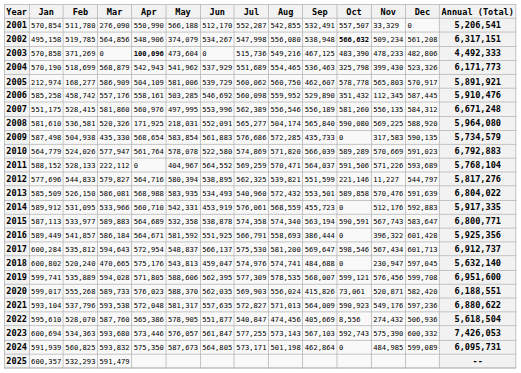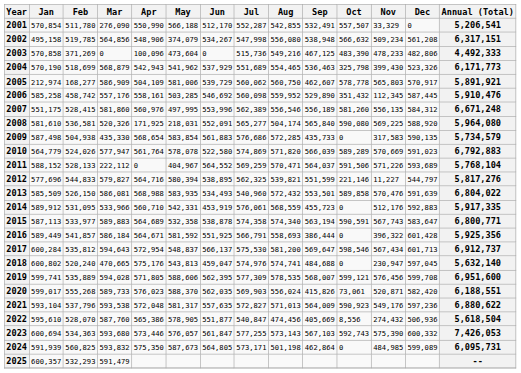2002 | Oct: bold -> normal
2003 | Apr: bold -> normal
